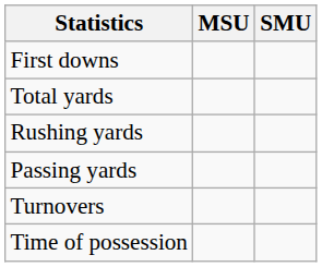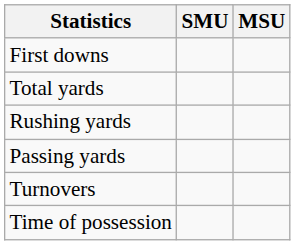columns swapped: SMU <-> MSU
